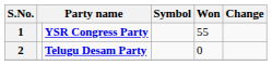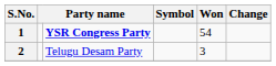1 | Won: 55 -> 54
2 | column 3: bold -> normal
2 | Won: 0 -> 3
